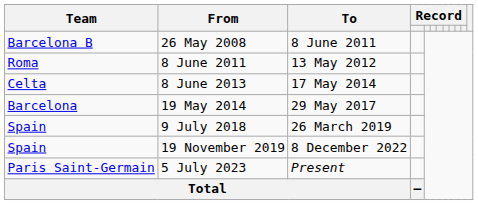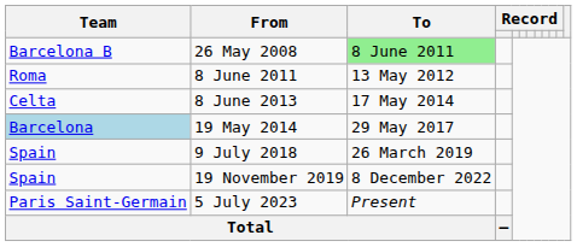26 May 2008 | To: no background -> lightgreen background
19 May 2014 | Team: no background -> lightblue background
